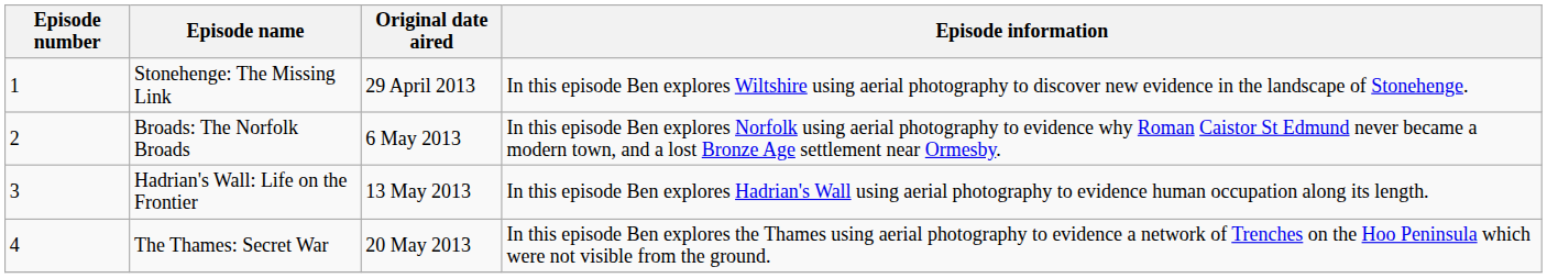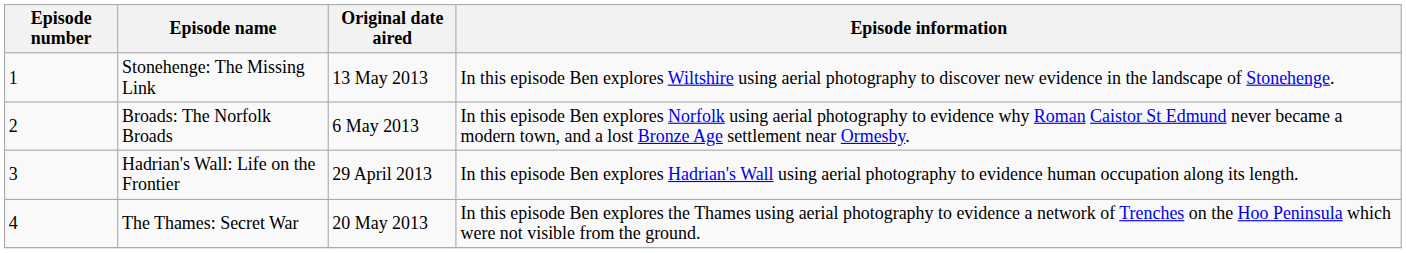Stonehenge: The Missing Link | Original date aired: 29 April 2013 -> 13 May 2013
Hadrian's Wall: Life on the Frontier | Original date aired: 13 May 2013 -> 29 April 2013
